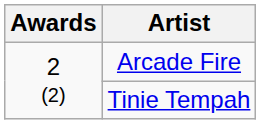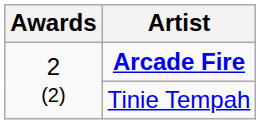Arcade Fire | Artist: normal -> bold
